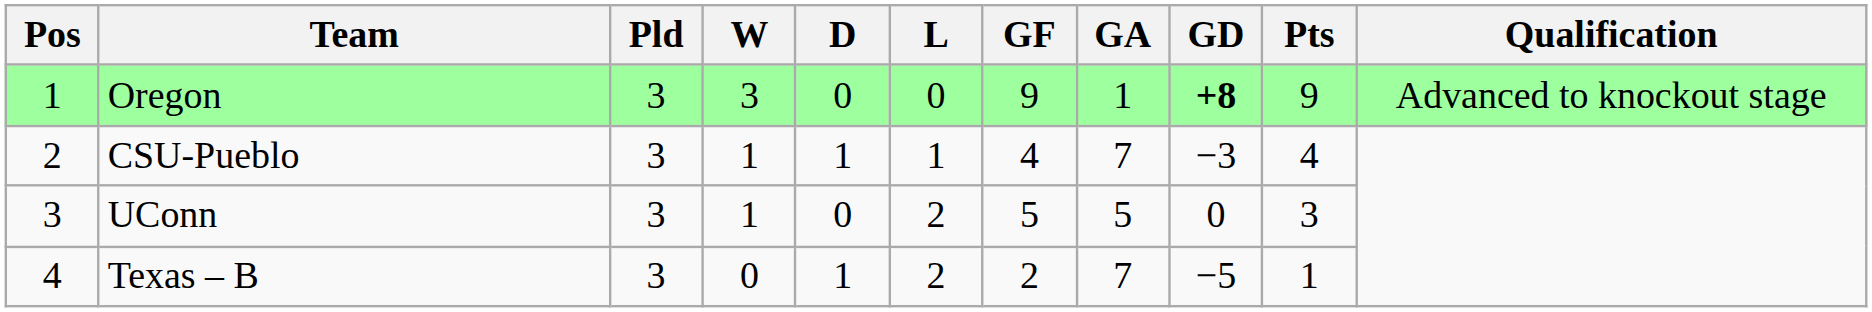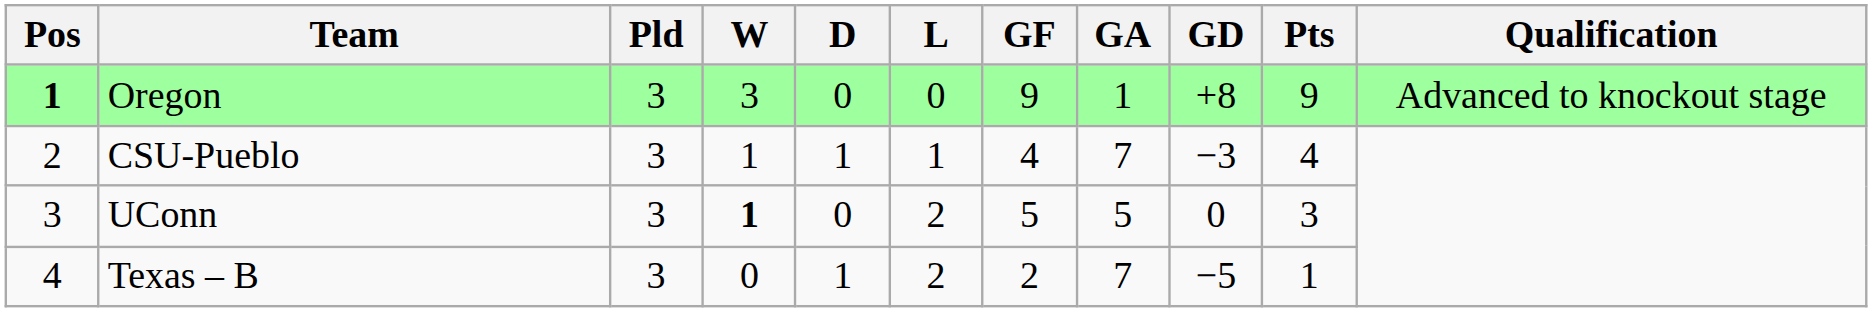Oregon | Pos: normal -> bold
Oregon | GD: bold -> normal
UConn | W: normal -> bold
